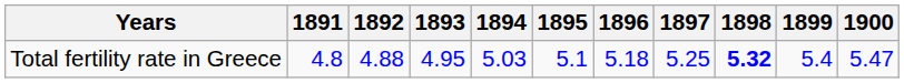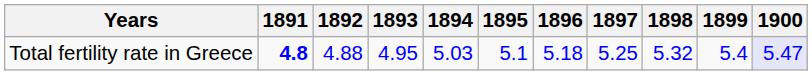row 2 | 1891: normal -> bold
row 2 | 1898: bold -> normal
row 2 | 1900: no background -> lavender background
